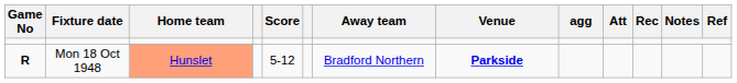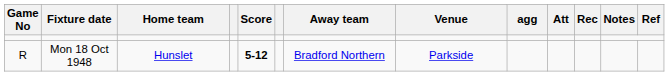Mon 18 Oct 1948 | Game No: bold -> normal
Mon 18 Oct 1948 | Home team: lightsalmon background -> no background
Mon 18 Oct 1948 | Score: normal -> bold
Mon 18 Oct 1948 | Venue: bold -> normal
